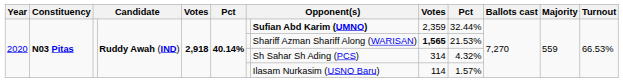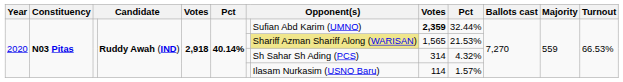row 2 | column 8: bold -> normal
row 2 | column 9: normal -> bold
row 3 | column 8: no background -> khaki background
row 3 | column 9: bold -> normal
